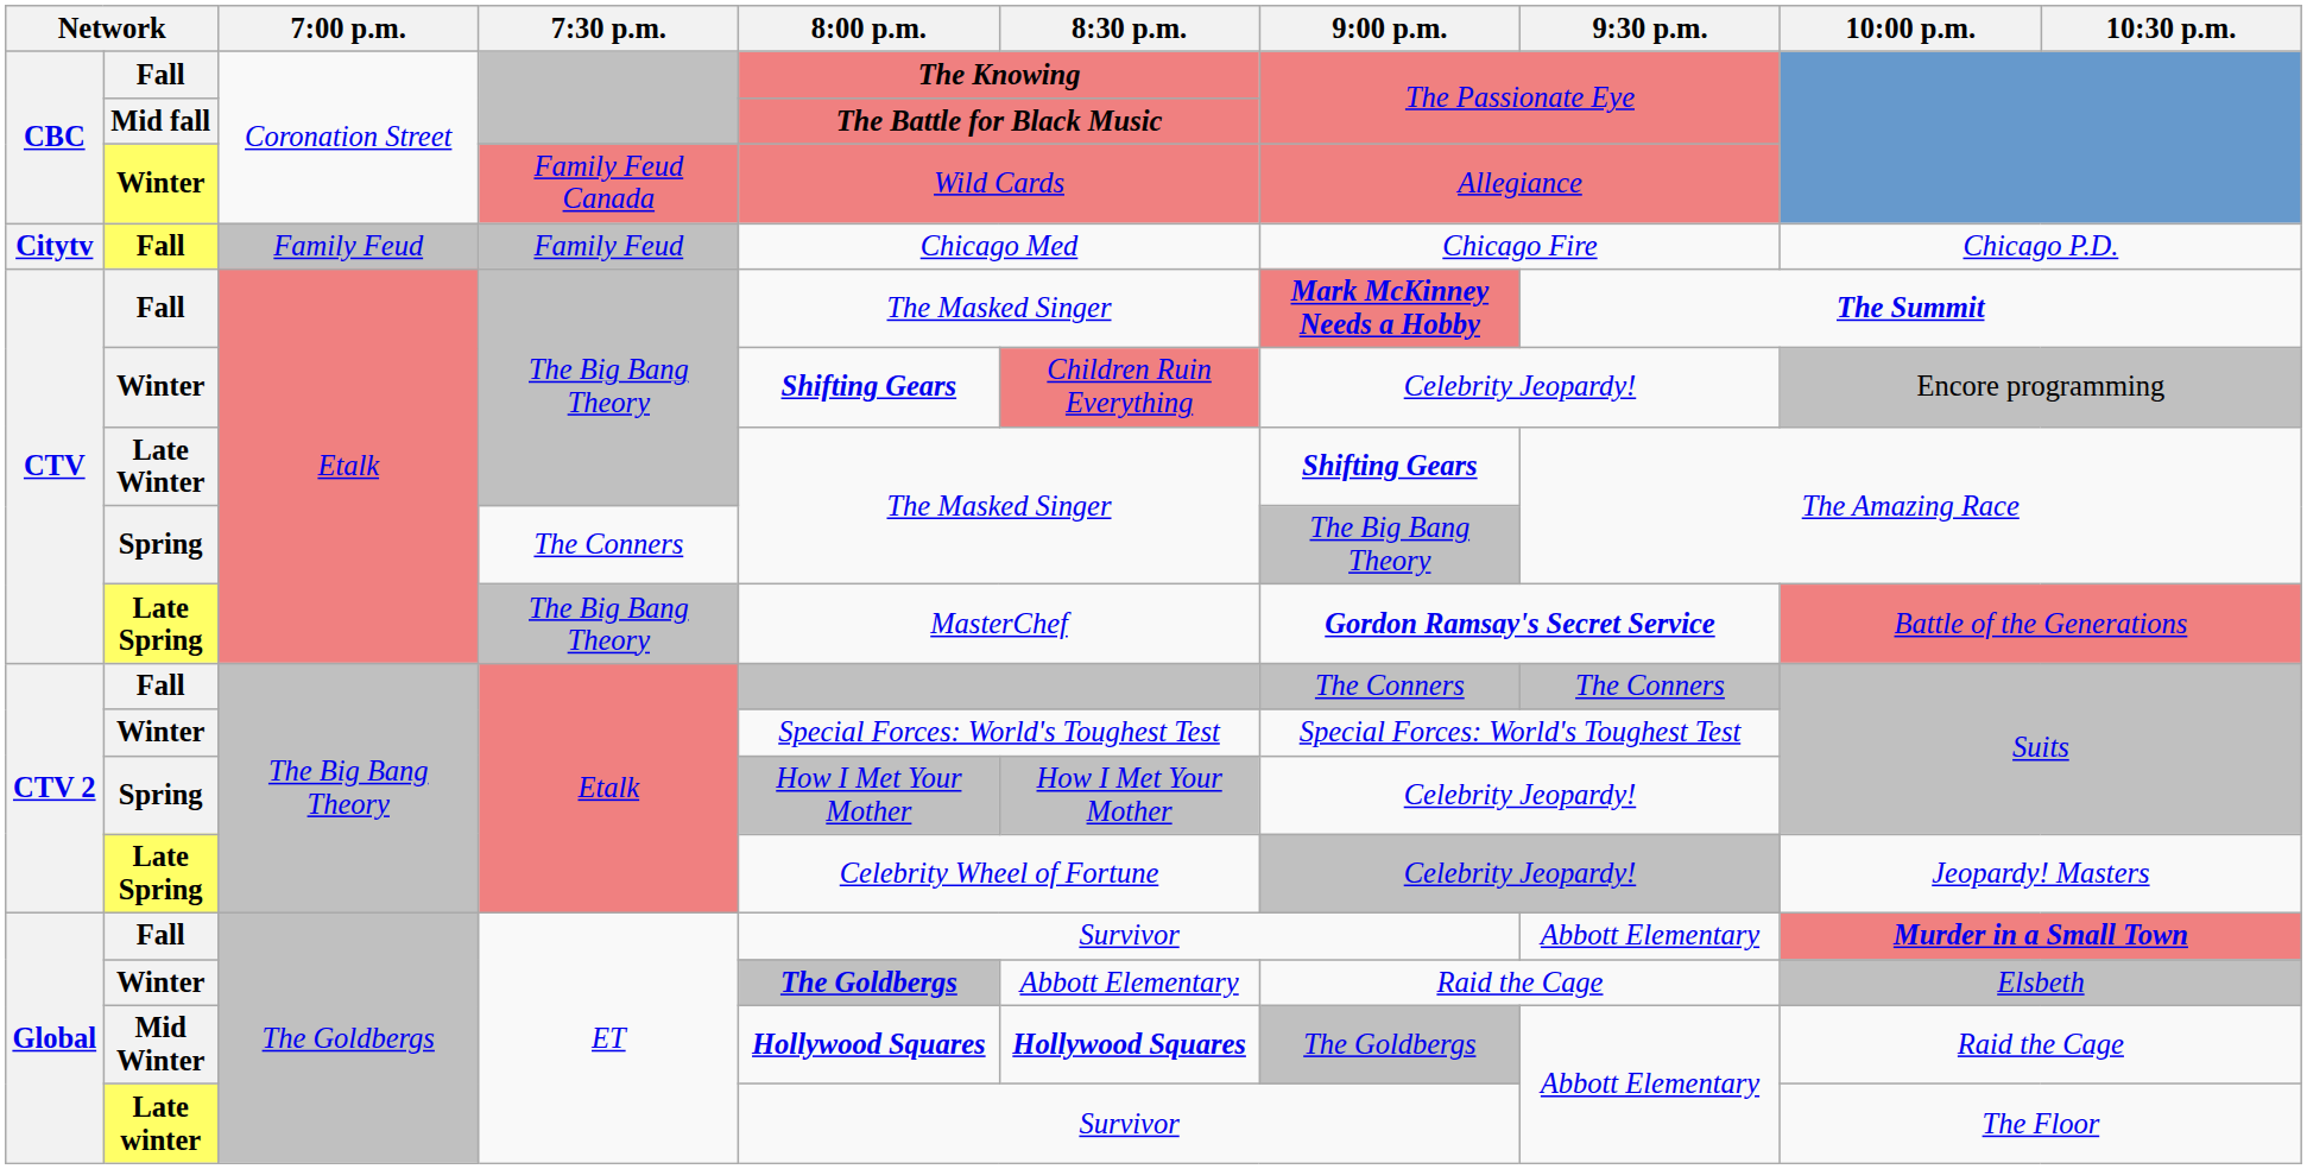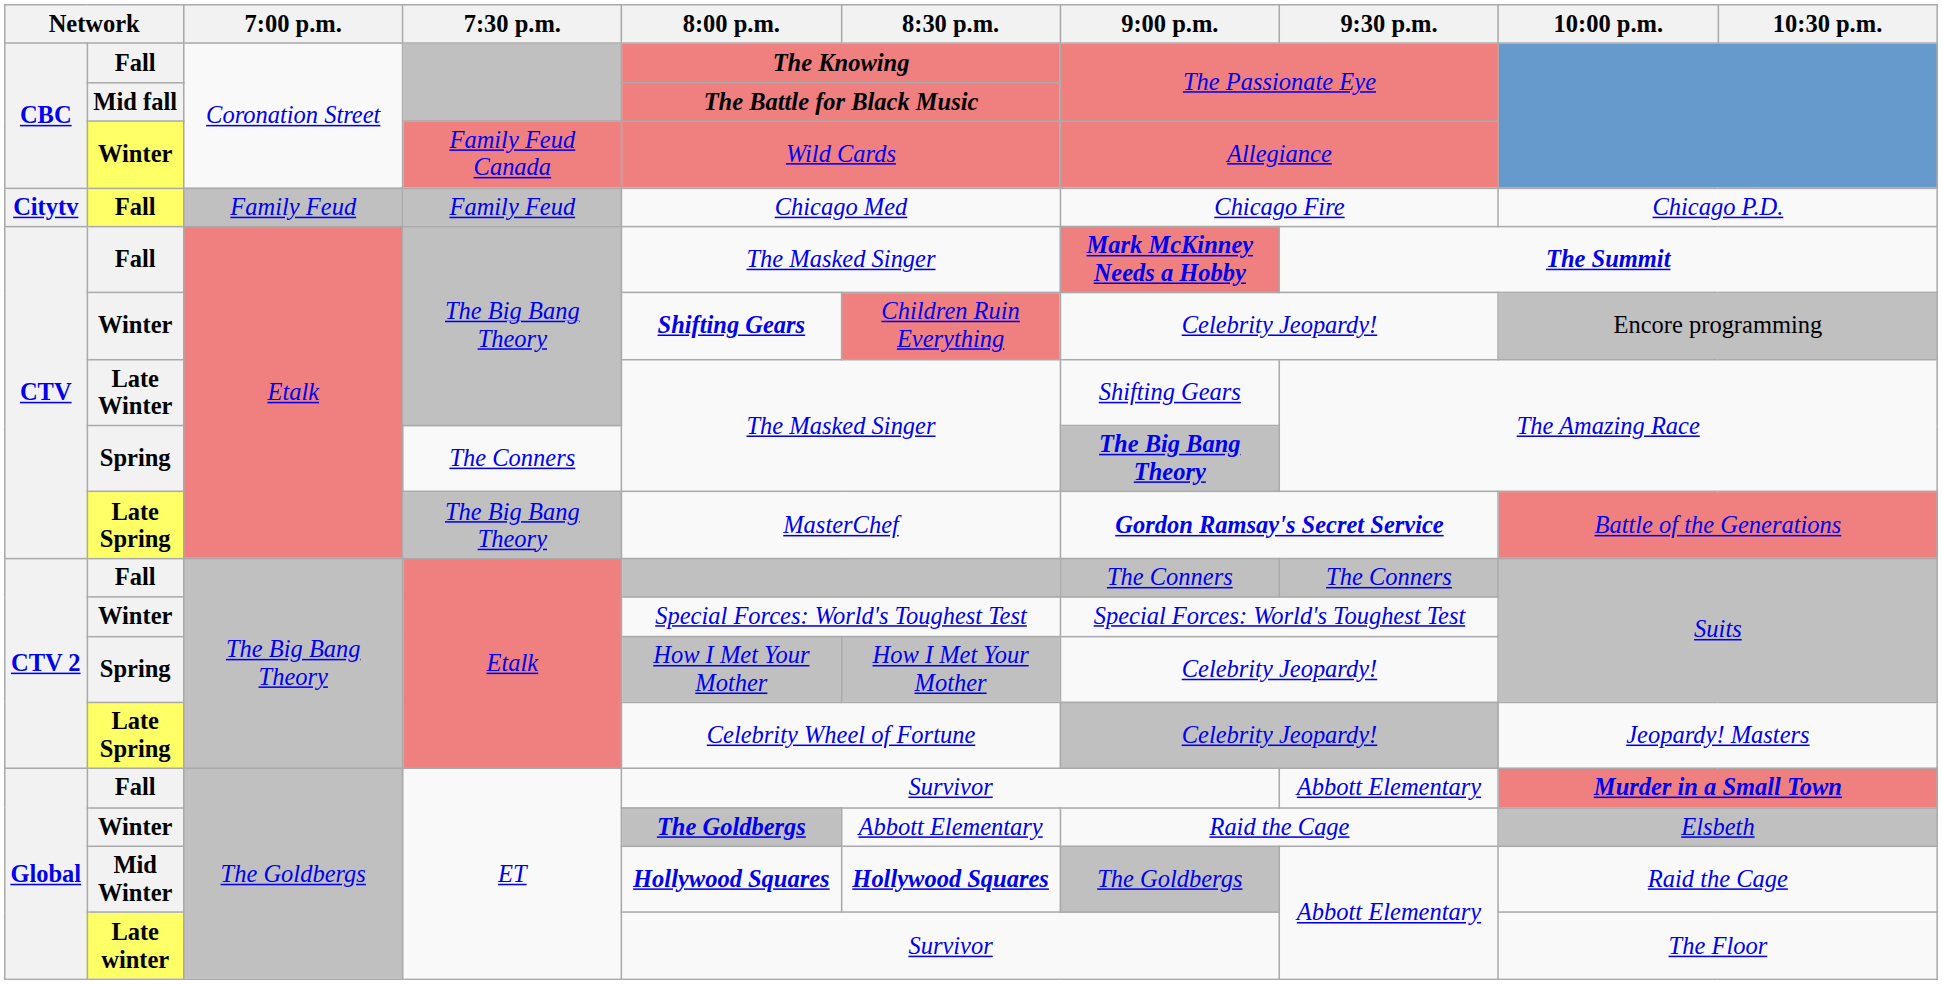Late Winter | 9:00 p.m.: bold -> normal
Spring / The Conners | 9:00 p.m.: normal -> bold
